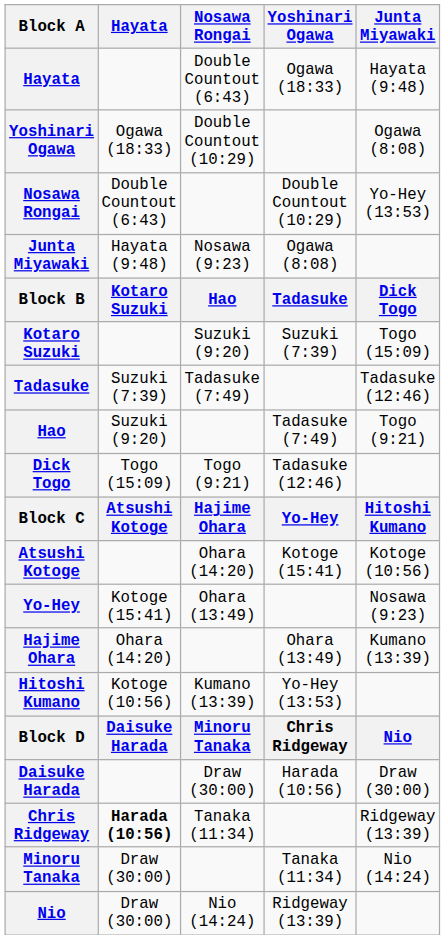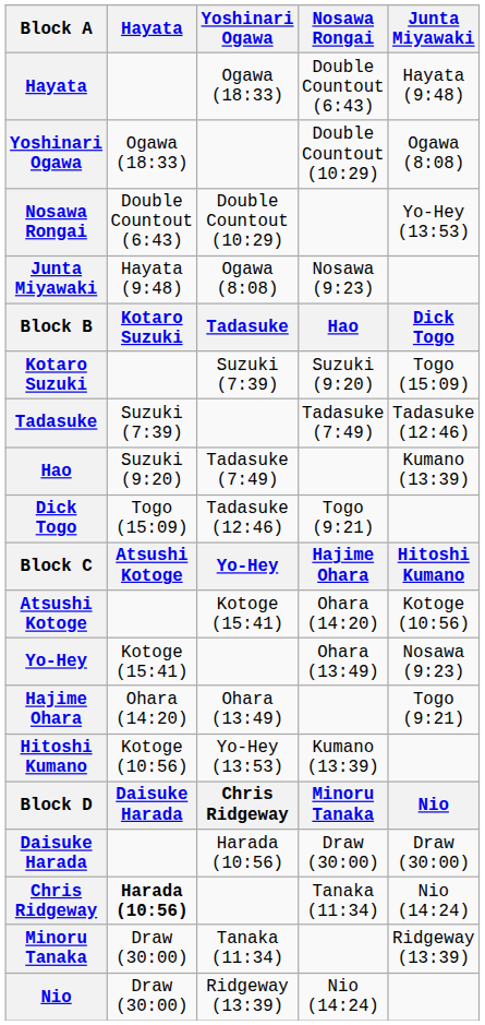columns swapped: Yoshinari Ogawa <-> Nosawa Rongai
row 9 | Junta Miyawaki: Togo (9:21) -> Kumano (13:39)
row 14 | Junta Miyawaki: Kumano (13:39) -> Togo (9:21)
row 18 | Junta Miyawaki: Ridgeway (13:39) -> Nio (14:24)
row 19 | Junta Miyawaki: Nio (14:24) -> Ridgeway (13:39)
